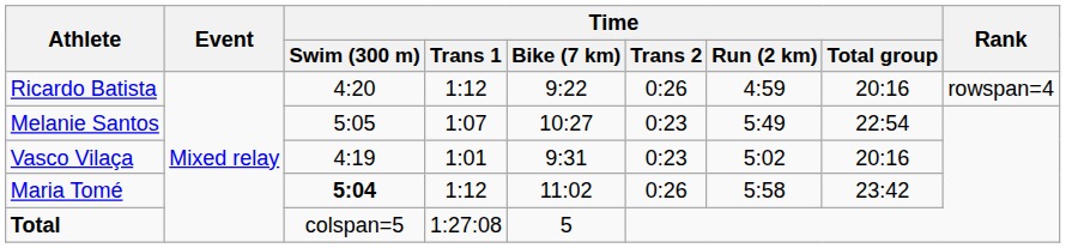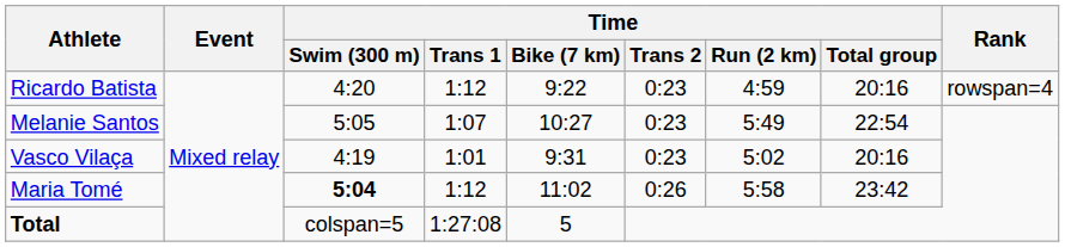Ricardo Batista | Time / Trans 2: 0:26 -> 0:23
